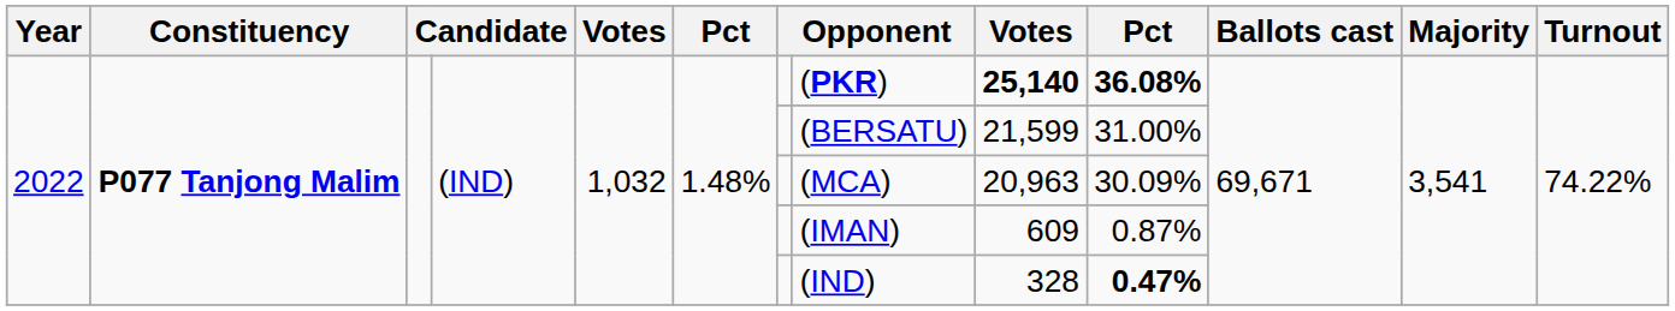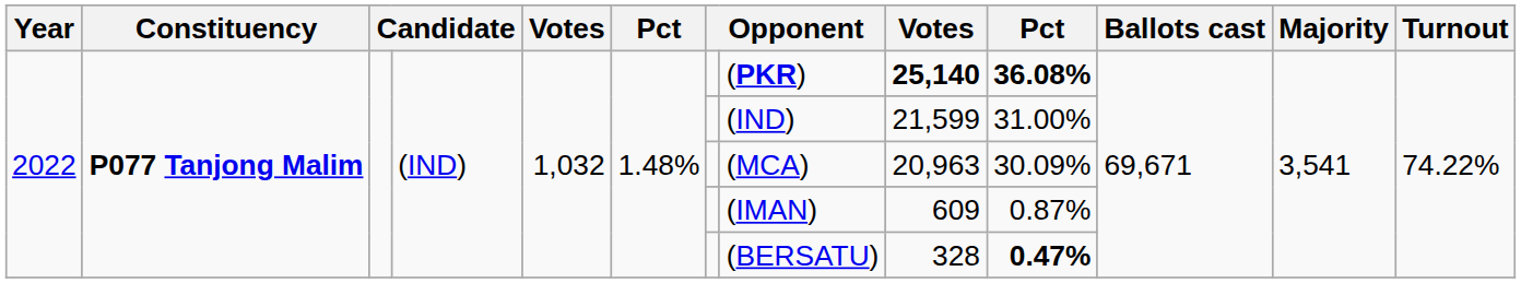row 3 | column 8: (BERSATU) -> (IND)
row 6 | column 8: (IND) -> (BERSATU)
